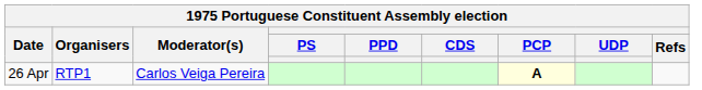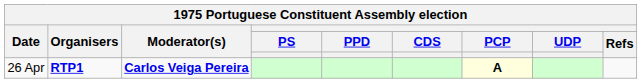26 Apr | 1975 Portuguese Constituent Assembly election / Organisers: normal -> bold
26 Apr | 1975 Portuguese Constituent Assembly election / Moderator(s): normal -> bold
